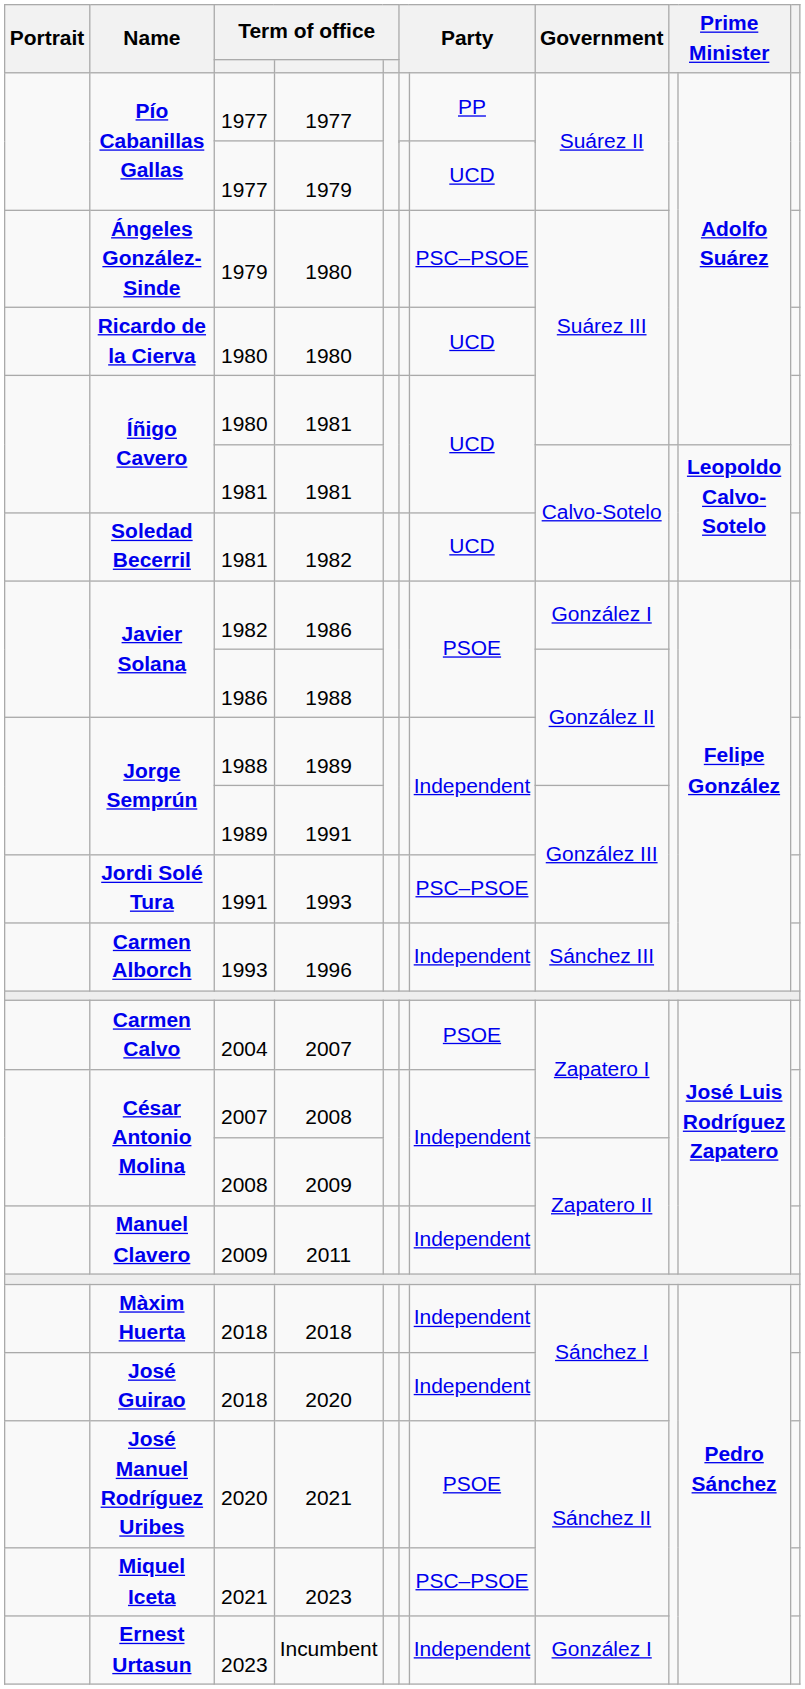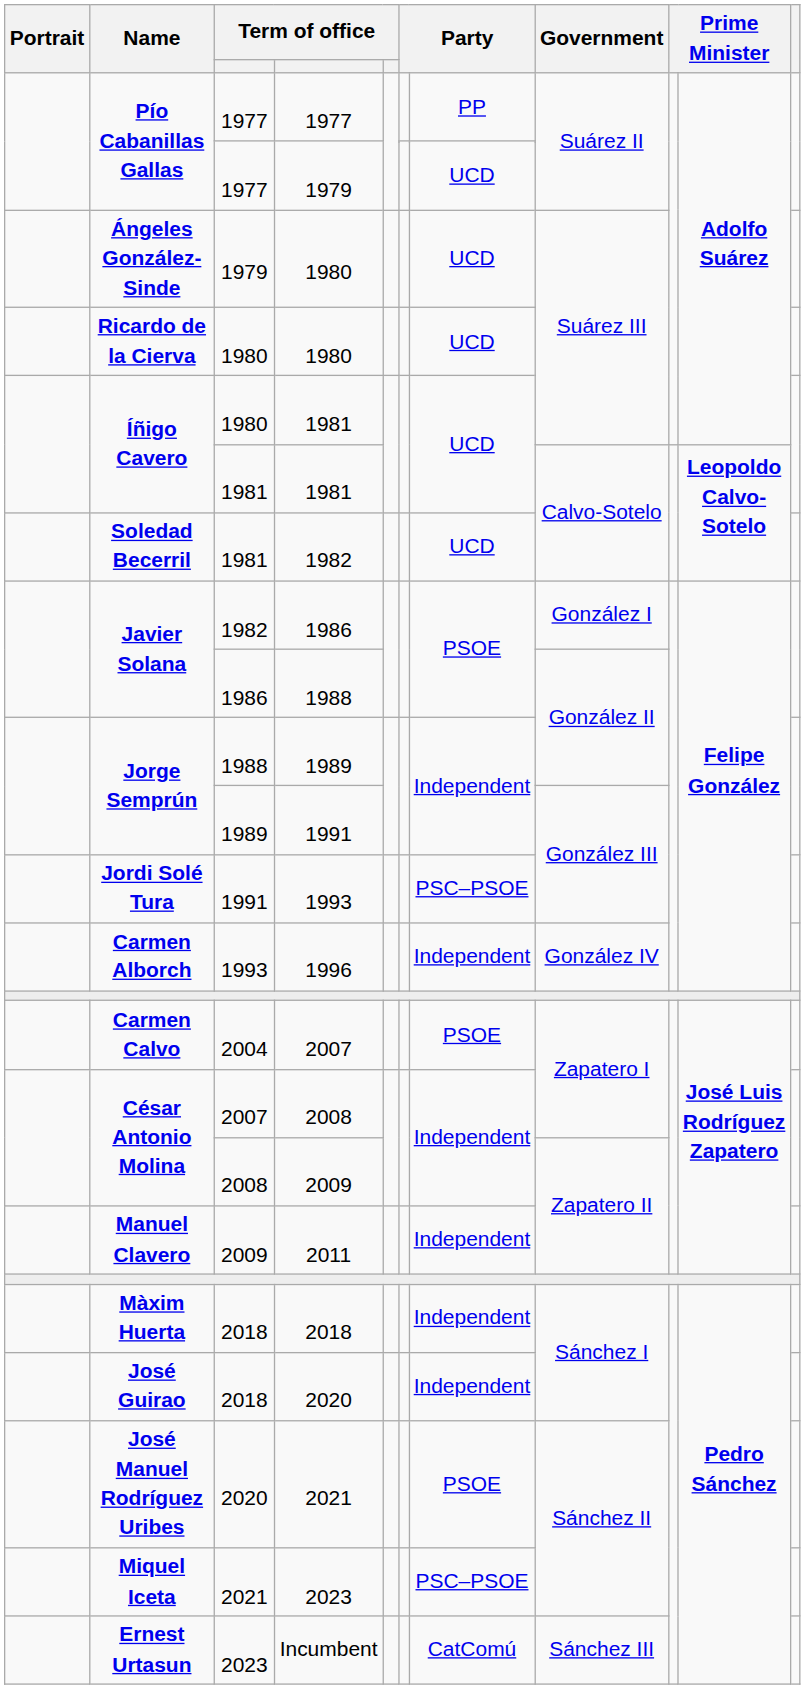1979 / 1980 | column 7: PSC–PSOE -> UCD
1996 | Government: Sánchez III -> González IV
Incumbent | column 7: Independent -> CatComú
Incumbent | Government: González I -> Sánchez III
